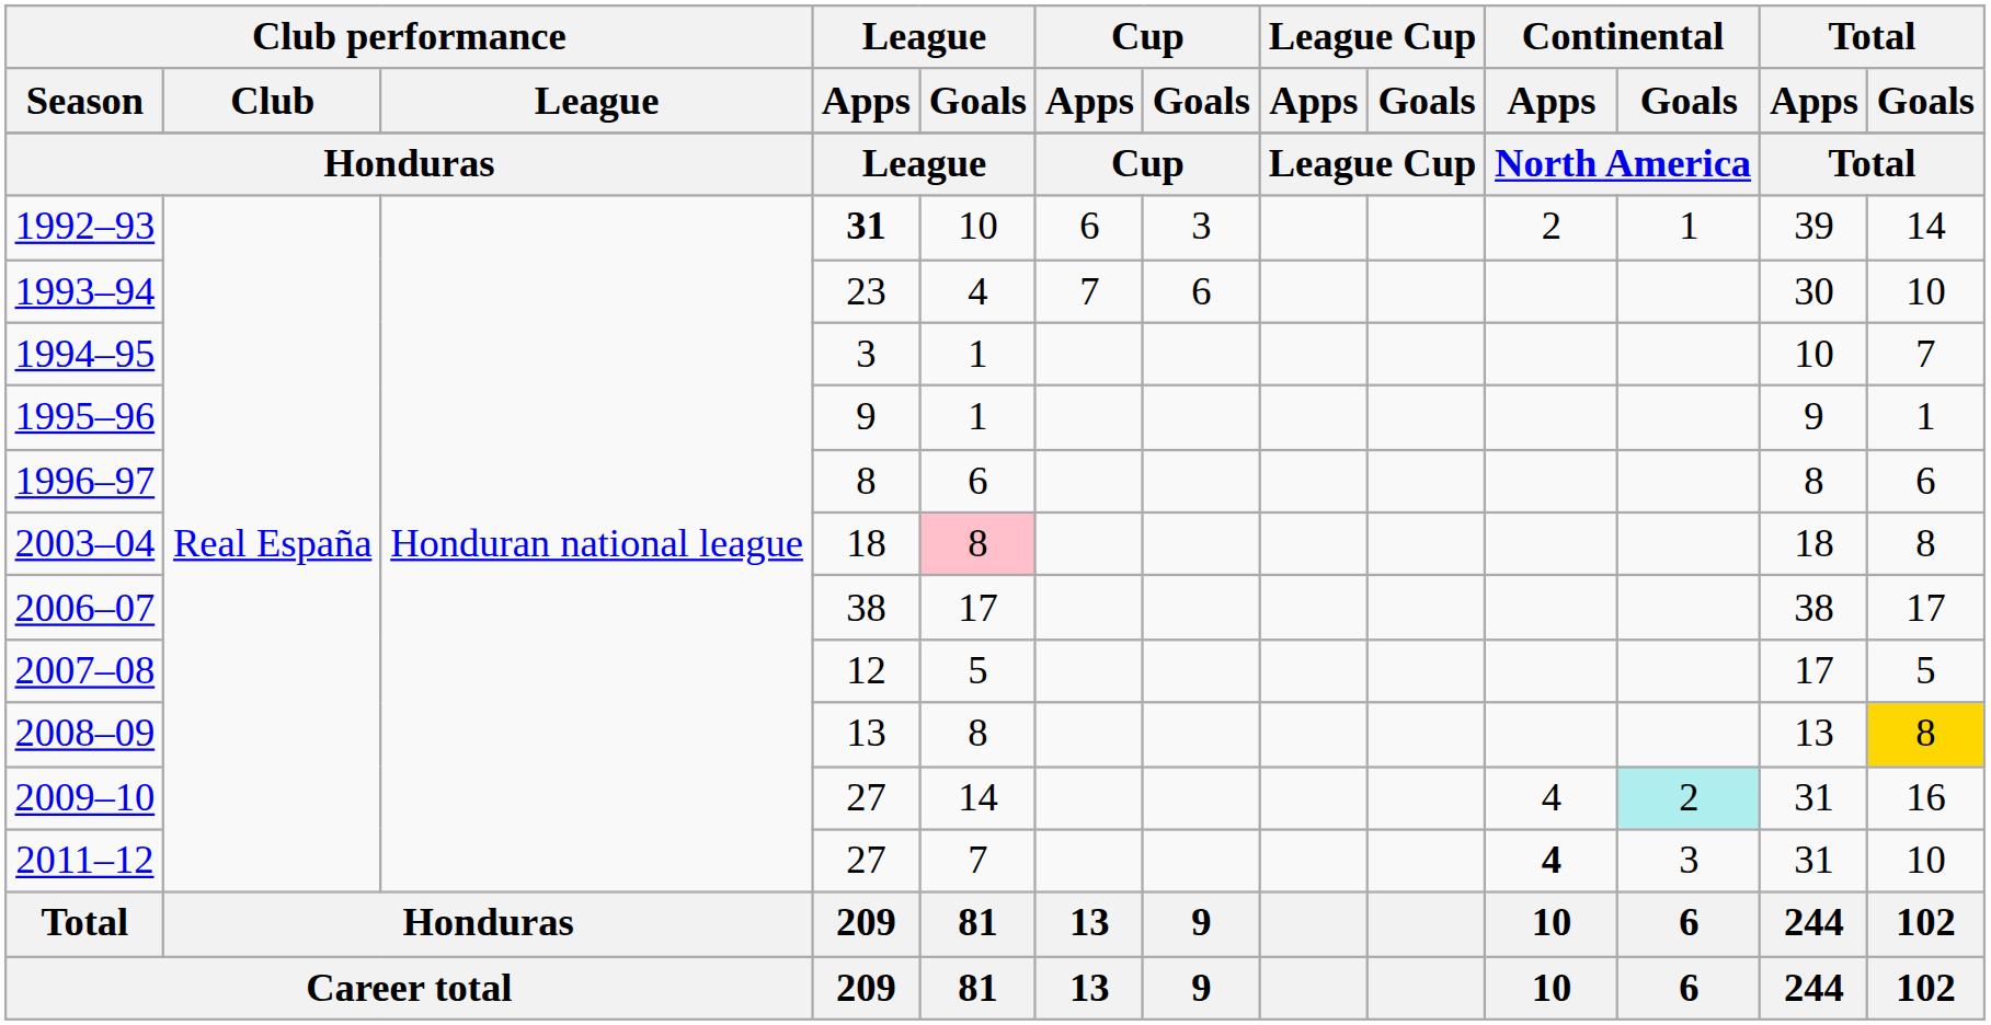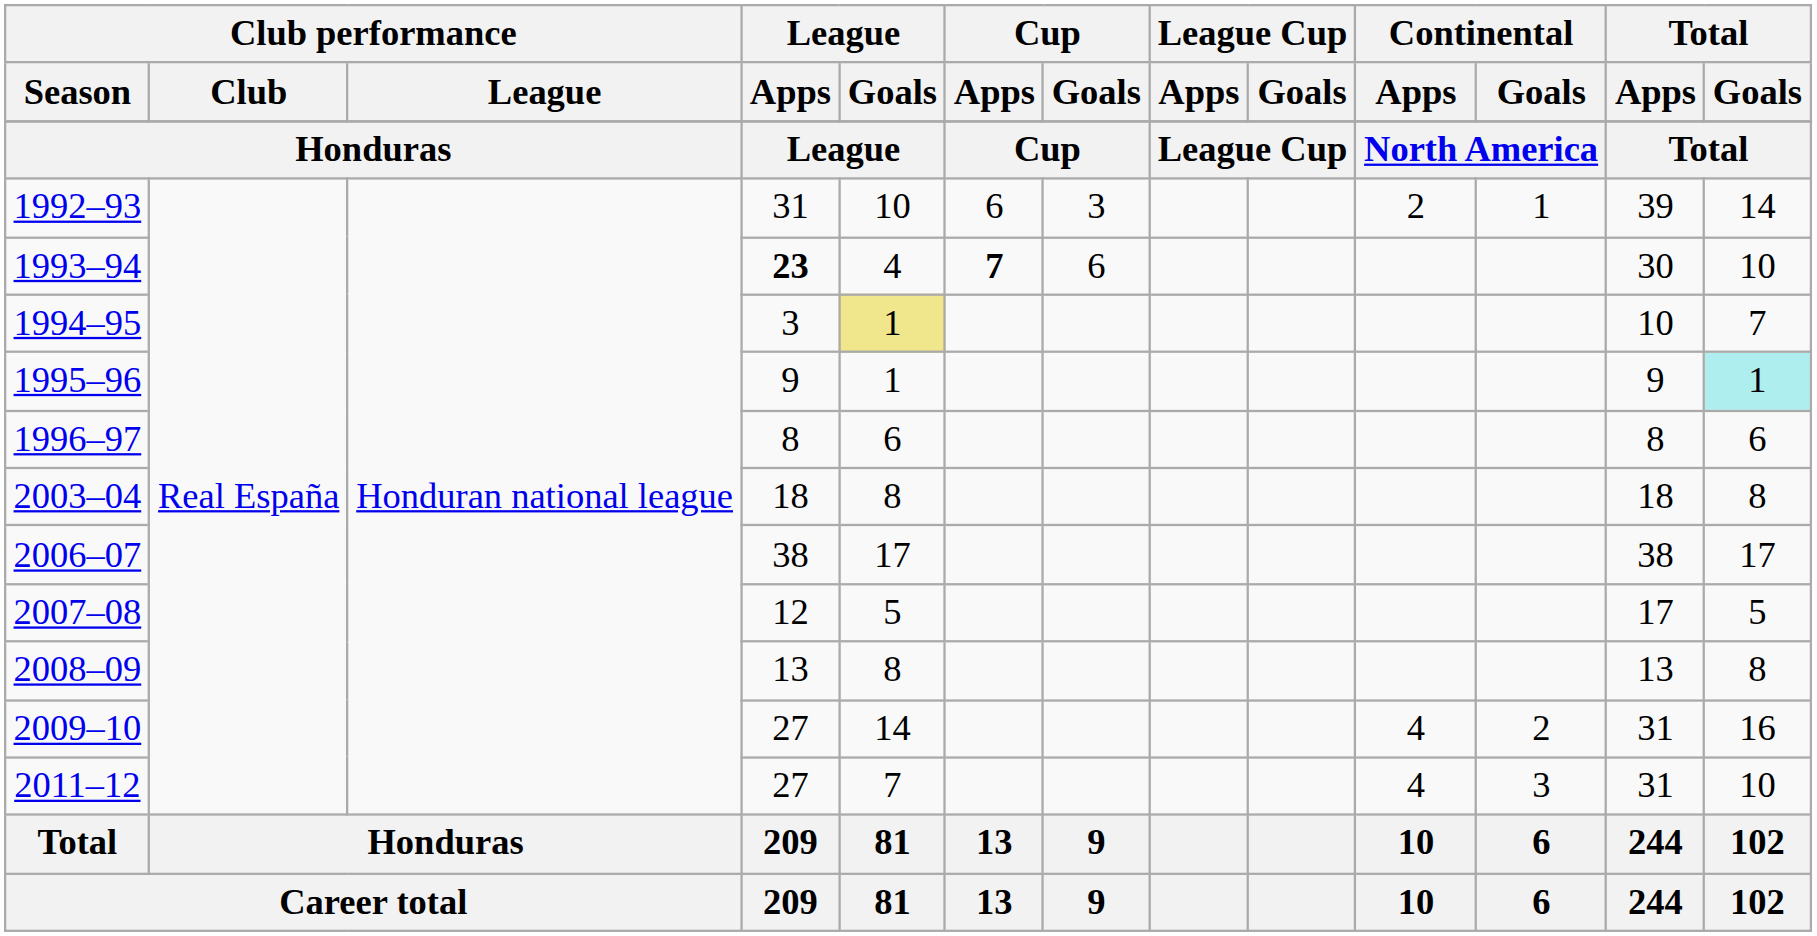1992–93 | League / Apps: bold -> normal
1993–94 | League / Apps: normal -> bold
1993–94 | Cup / Apps: normal -> bold
1994–95 | League / Goals: no background -> khaki background
1995–96 | Total / Goals: no background -> paleturquoise background
2003–04 | League / Goals: pink background -> no background
2008–09 | Total / Goals: gold background -> no background
2009–10 | Continental / Goals: paleturquoise background -> no background
2011–12 | Continental / Apps: bold -> normal
